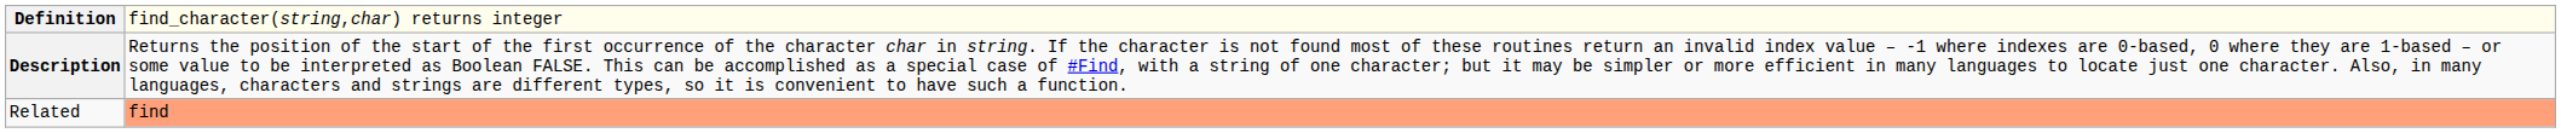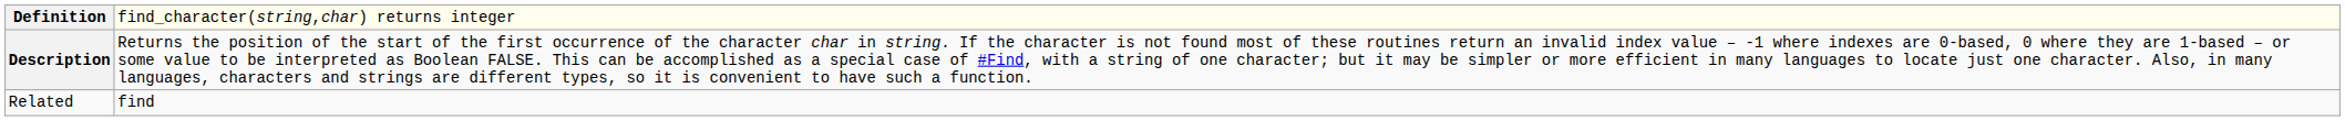Related | column 2: lightsalmon background -> no background
